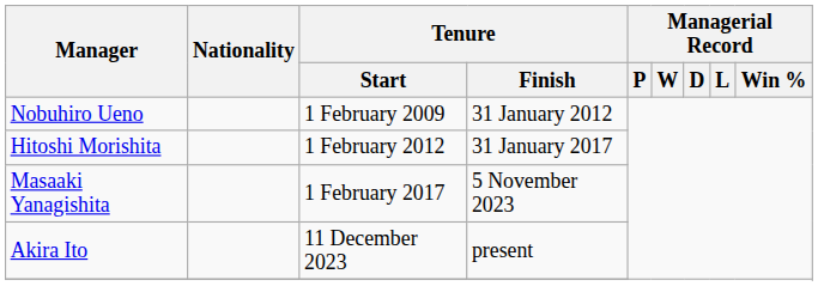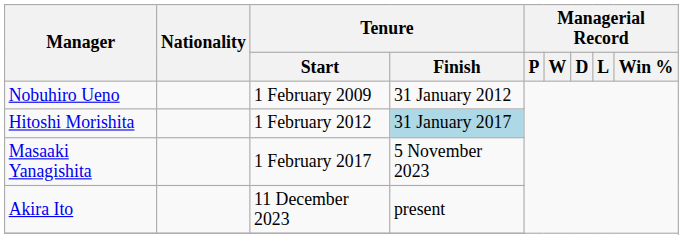Hitoshi Morishita | Tenure / Finish: no background -> lightblue background
